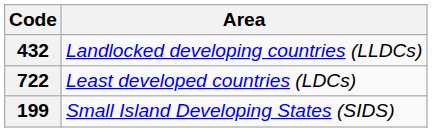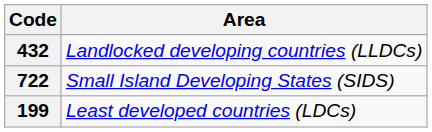722 | column 2: Least developed countries (LDCs) -> Small Island Developing States (SIDS)
199 | column 2: Small Island Developing States (SIDS) -> Least developed countries (LDCs)
